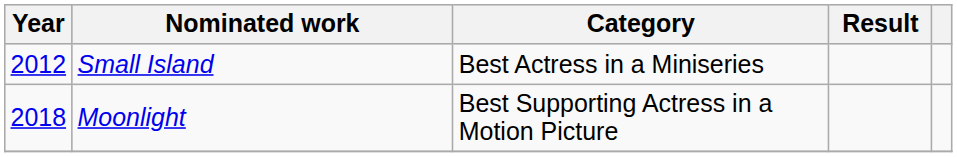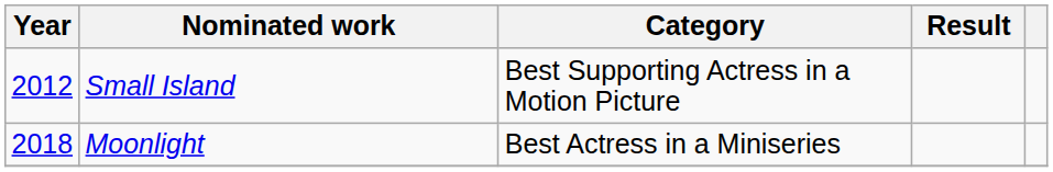Small Island | Category: Best Actress in a Miniseries -> Best Supporting Actress in a Motion Picture
Moonlight | Category: Best Supporting Actress in a Motion Picture -> Best Actress in a Miniseries
